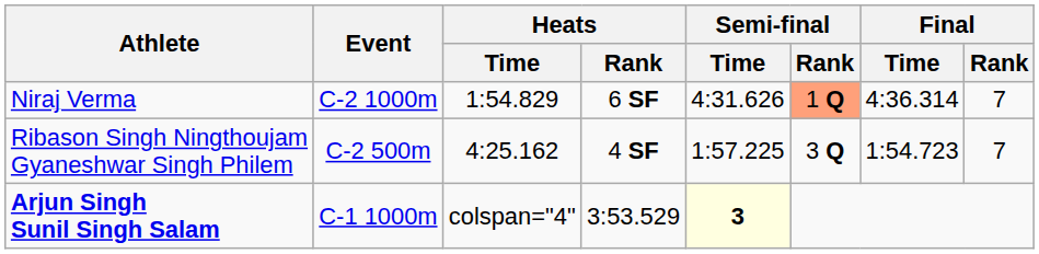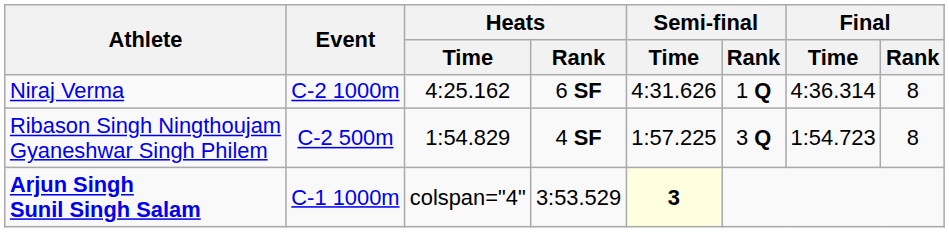Niraj Verma | Heats / Time: 1:54.829 -> 4:25.162
Niraj Verma | Semi-final / Rank: lightsalmon background -> no background
Niraj Verma | Final / Rank: 7 -> 8
Ribason Singh Ningthoujam Gyaneshwar Singh Philem | Heats / Time: 4:25.162 -> 1:54.829
Ribason Singh Ningthoujam Gyaneshwar Singh Philem | Final / Rank: 7 -> 8
